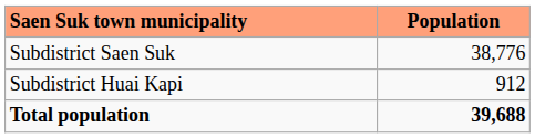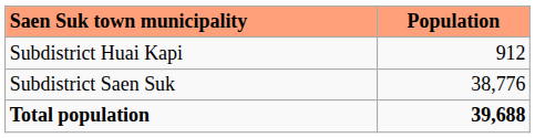rows swapped: Subdistrict Saen Suk <-> Subdistrict Huai Kapi
